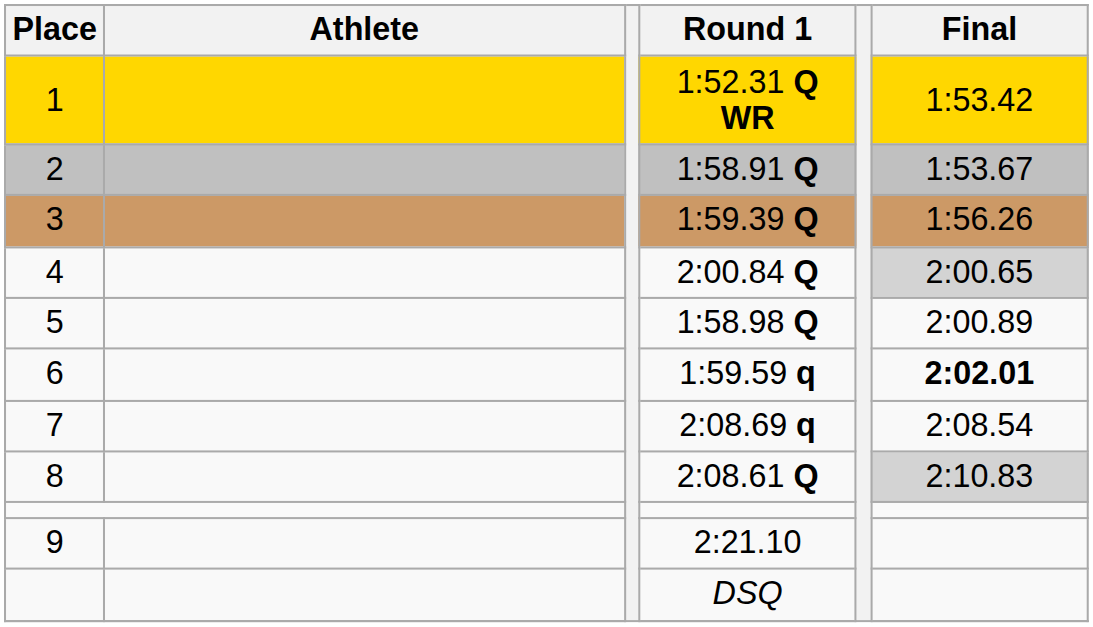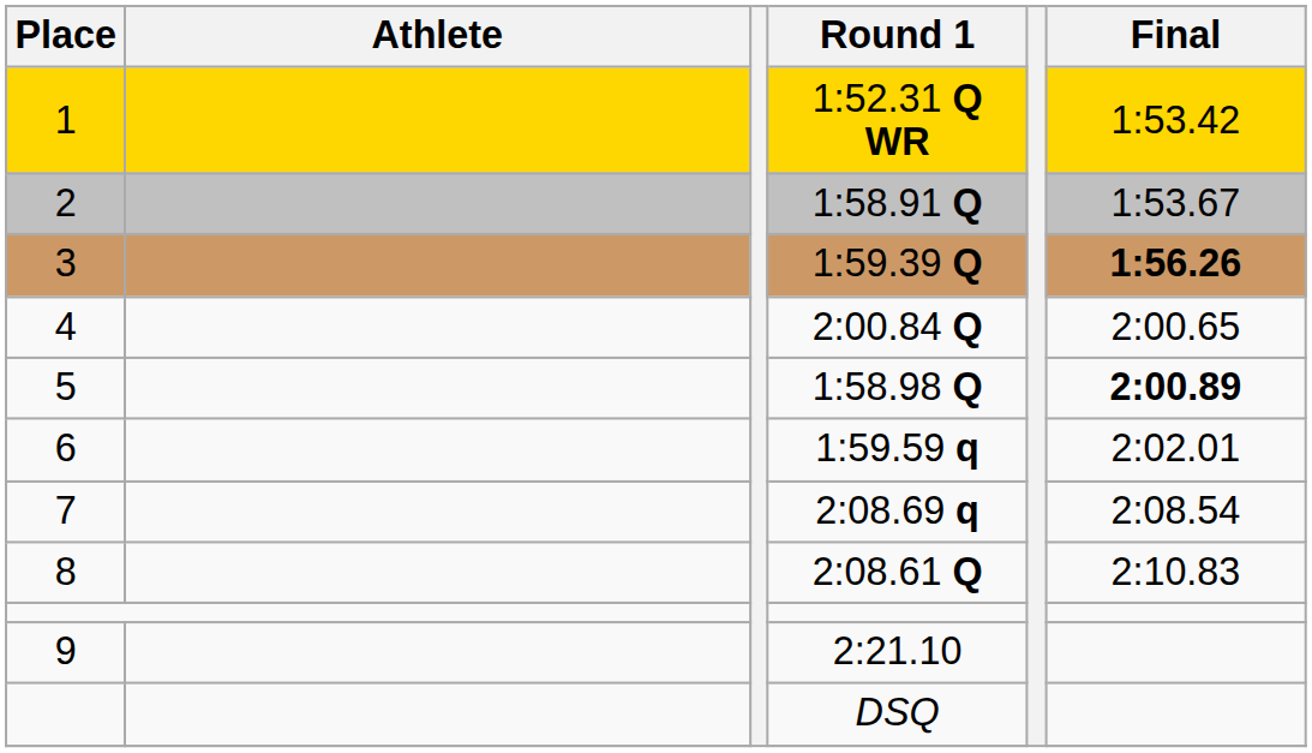1:59.39 Q | Final: normal -> bold
2:00.84 Q | Final: lightgrey background -> no background
1:58.98 Q | Final: normal -> bold
1:59.59 q | Final: bold -> normal
2:08.61 Q | Final: lightgrey background -> no background
